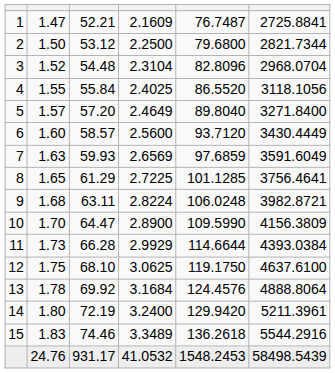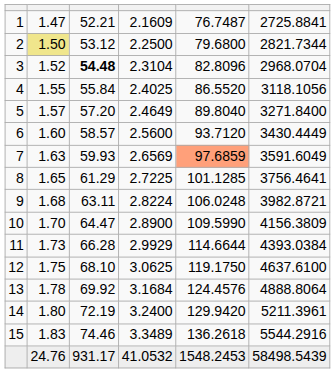2 | column 2: no background -> khaki background
3 | column 3: normal -> bold
7 | column 5: no background -> lightsalmon background
